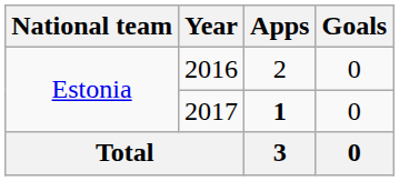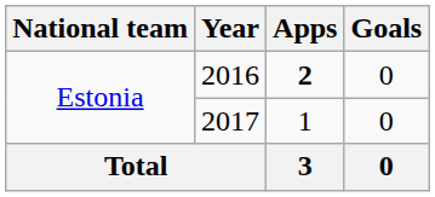2016 | Apps: normal -> bold
2017 | Apps: bold -> normal
